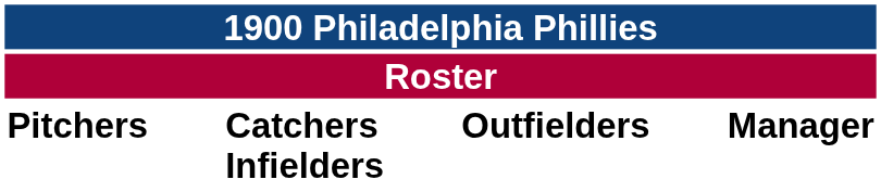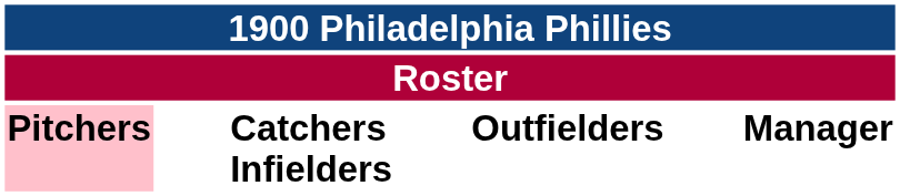Pitchers | column 1: no background -> pink background
